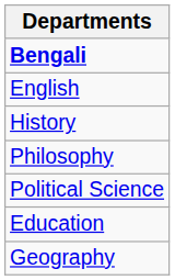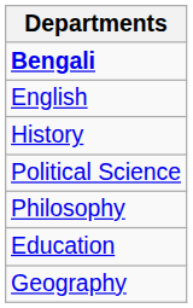row 5 | column 1: Philosophy -> Political Science
row 6 | column 1: Political Science -> Philosophy
